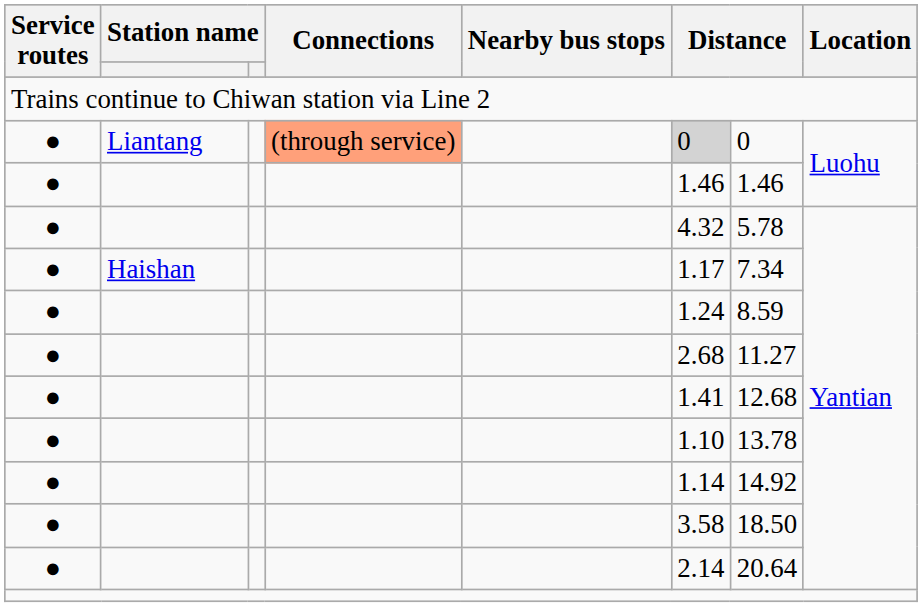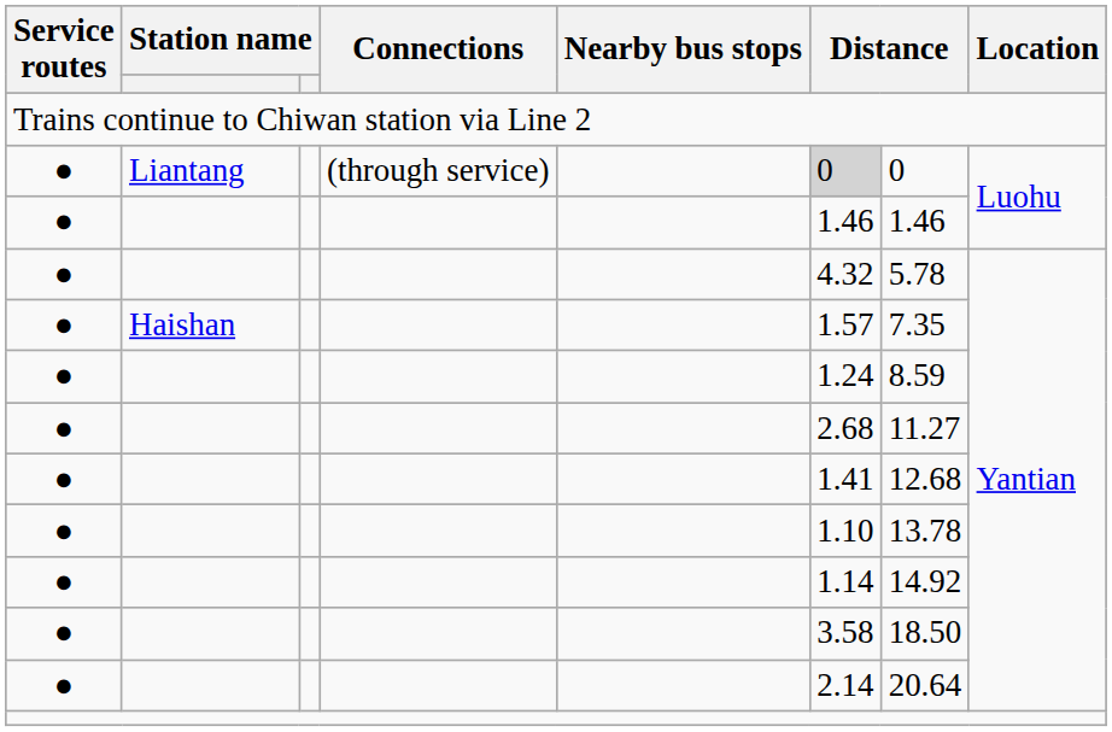Liantang | Connections: lightsalmon background -> no background
Haishan | column 6: 1.17 -> 1.57
Haishan | column 7: 7.34 -> 7.35
